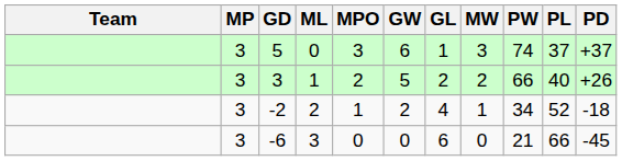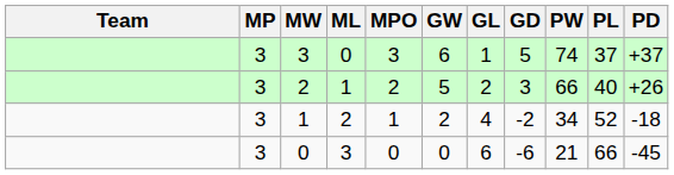columns swapped: MW <-> GD
